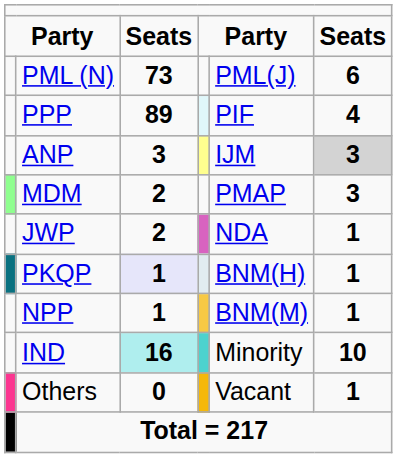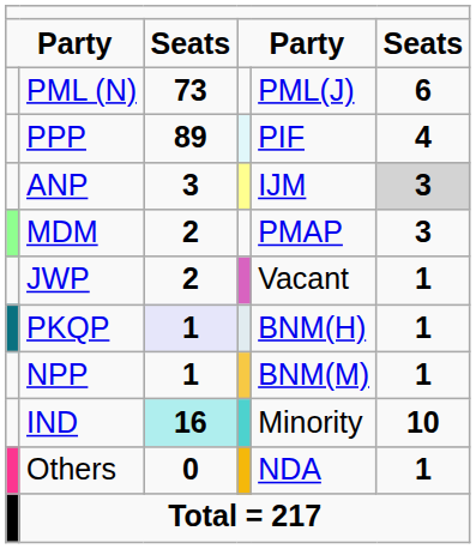JWP | column 5: NDA -> Vacant
Others | column 5: Vacant -> NDA
